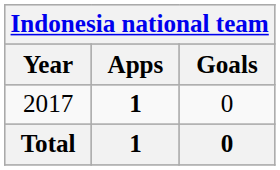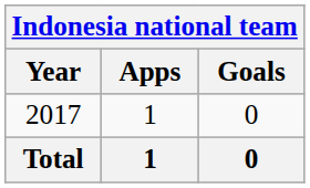2017 | Apps: bold -> normal
